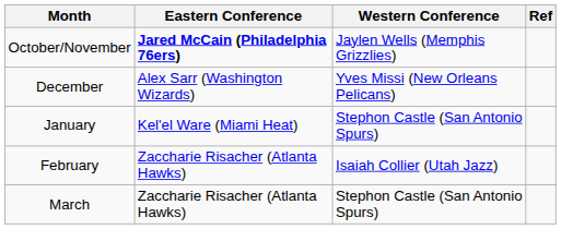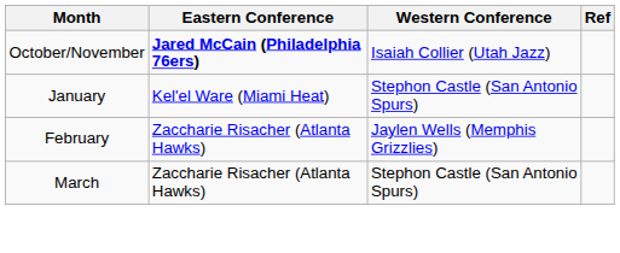October/November | Western Conference: Jaylen Wells (Memphis Grizzlies) -> Isaiah Collier (Utah Jazz)
- row: December | Alex Sarr (Washington Wizards) | Yves Missi (New Orleans Pelicans)
February | Western Conference: Isaiah Collier (Utah Jazz) -> Jaylen Wells (Memphis Grizzlies)
